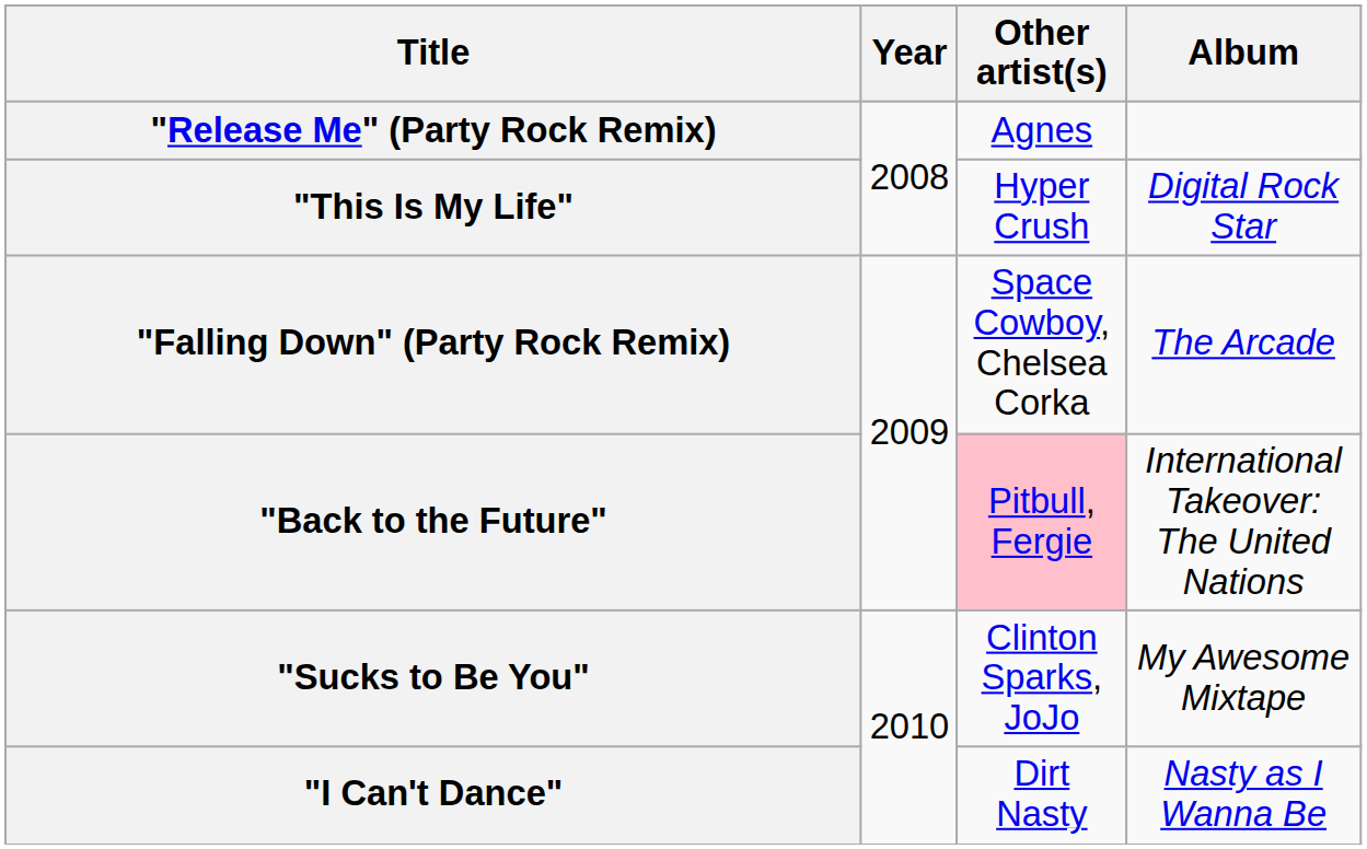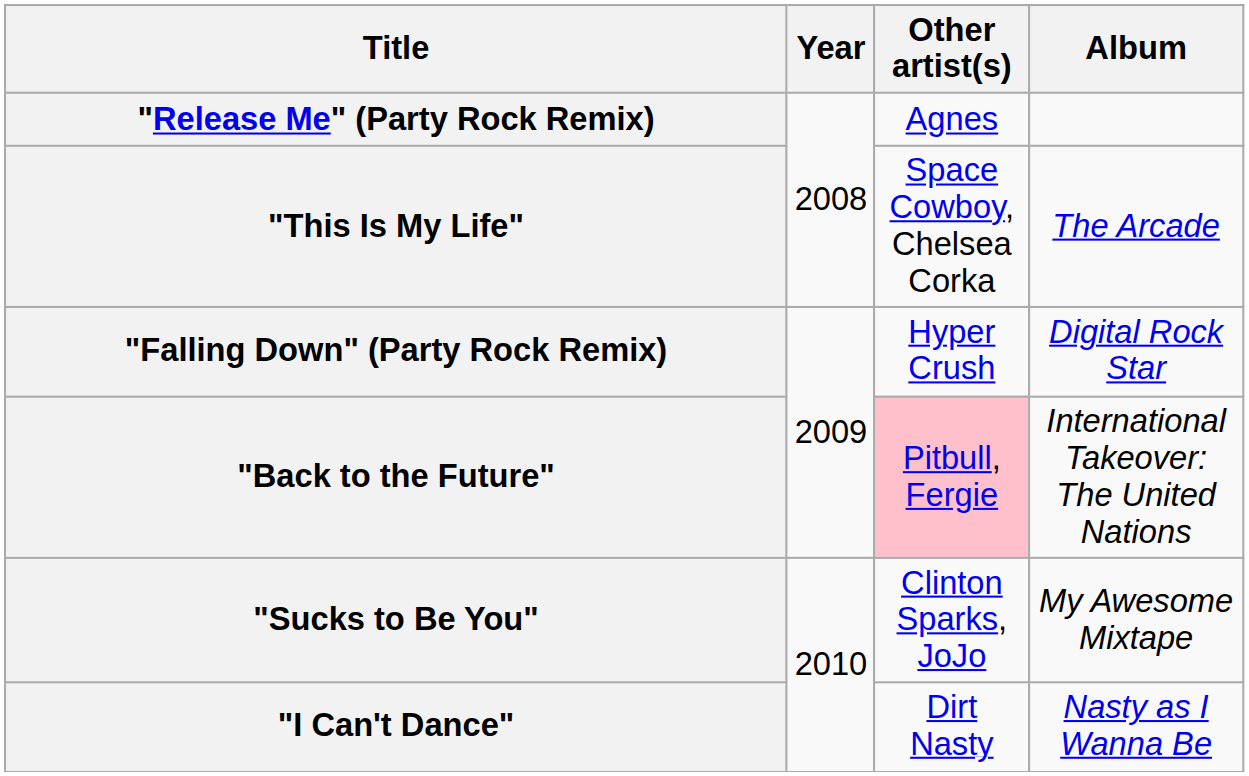"This Is My Life" | Other artist(s): Hyper Crush -> Space Cowboy, Chelsea Corka
"This Is My Life" | Album: Digital Rock Star -> The Arcade
"Falling Down" (Party Rock Remix) | Other artist(s): Space Cowboy, Chelsea Corka -> Hyper Crush
"Falling Down" (Party Rock Remix) | Album: The Arcade -> Digital Rock Star
